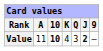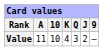Value | 10: bold -> normal
Value | J: bold -> normal
